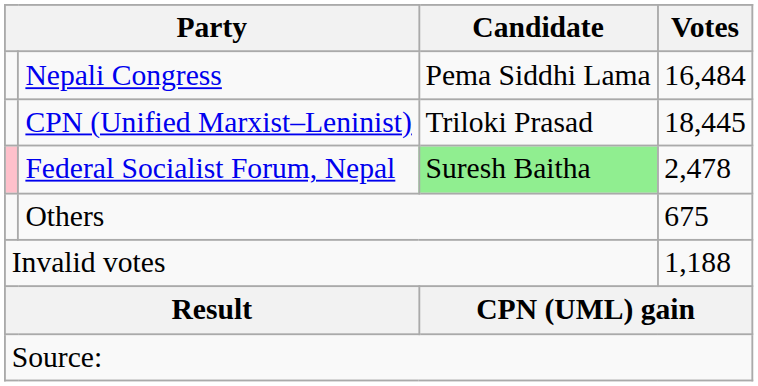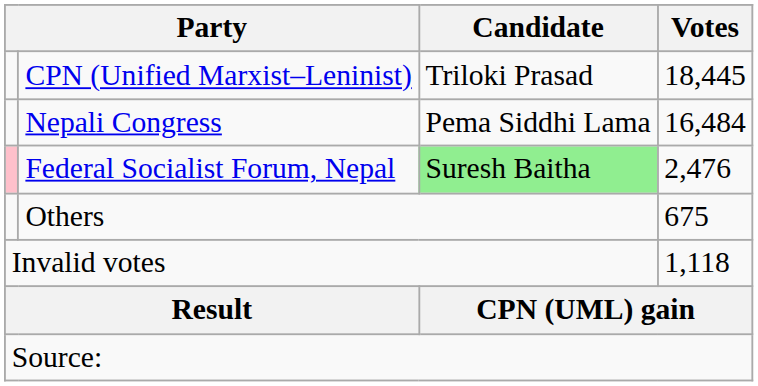rows swapped: CPN (Unified Marxist–Leninist) <-> Nepali Congress
Federal Socialist Forum, Nepal | Votes: 2,478 -> 2,476
Invalid votes | Votes: 1,188 -> 1,118
